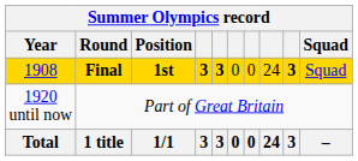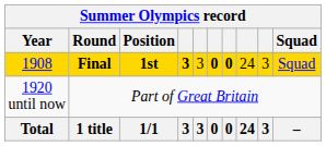1908 | column 5: bold -> normal
1908 | column 6: normal -> bold
1908 | column 7: normal -> bold
1908 | column 9: bold -> normal
